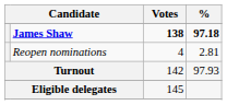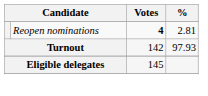- row: James Shaw | 138 | 97.18
Reopen nominations | Votes: normal -> bold
